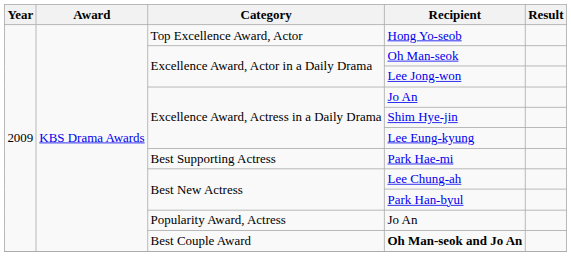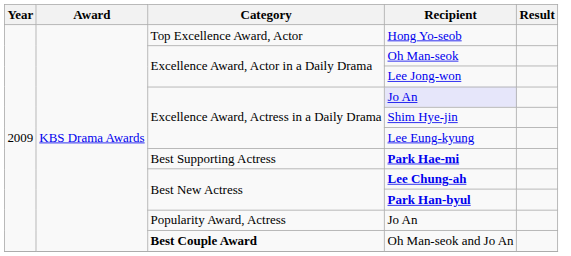Excellence Award, Actress in a Daily Drama / Jo An | Recipient: no background -> lavender background
Park Hae-mi | Recipient: normal -> bold
Lee Chung-ah | Recipient: normal -> bold
Park Han-byul | Recipient: normal -> bold
Oh Man-seok and Jo An | Category: normal -> bold
Oh Man-seok and Jo An | Recipient: bold -> normal
